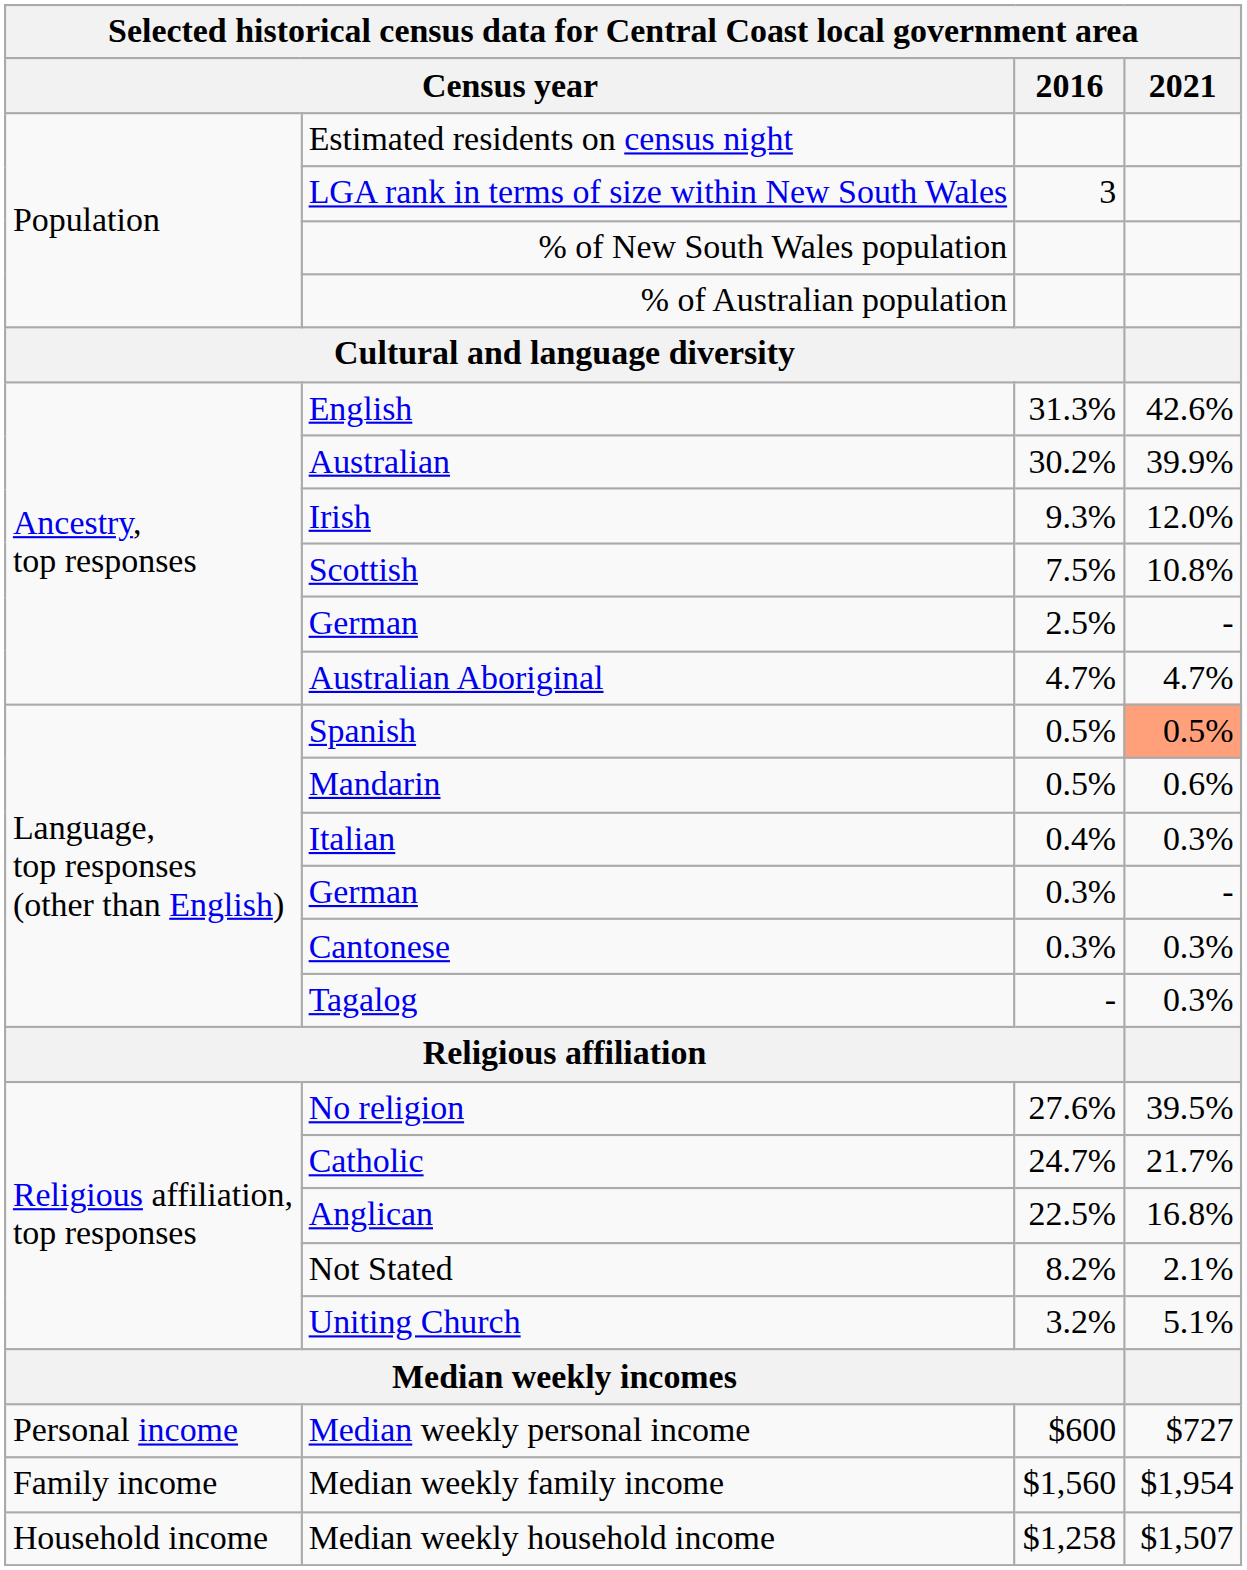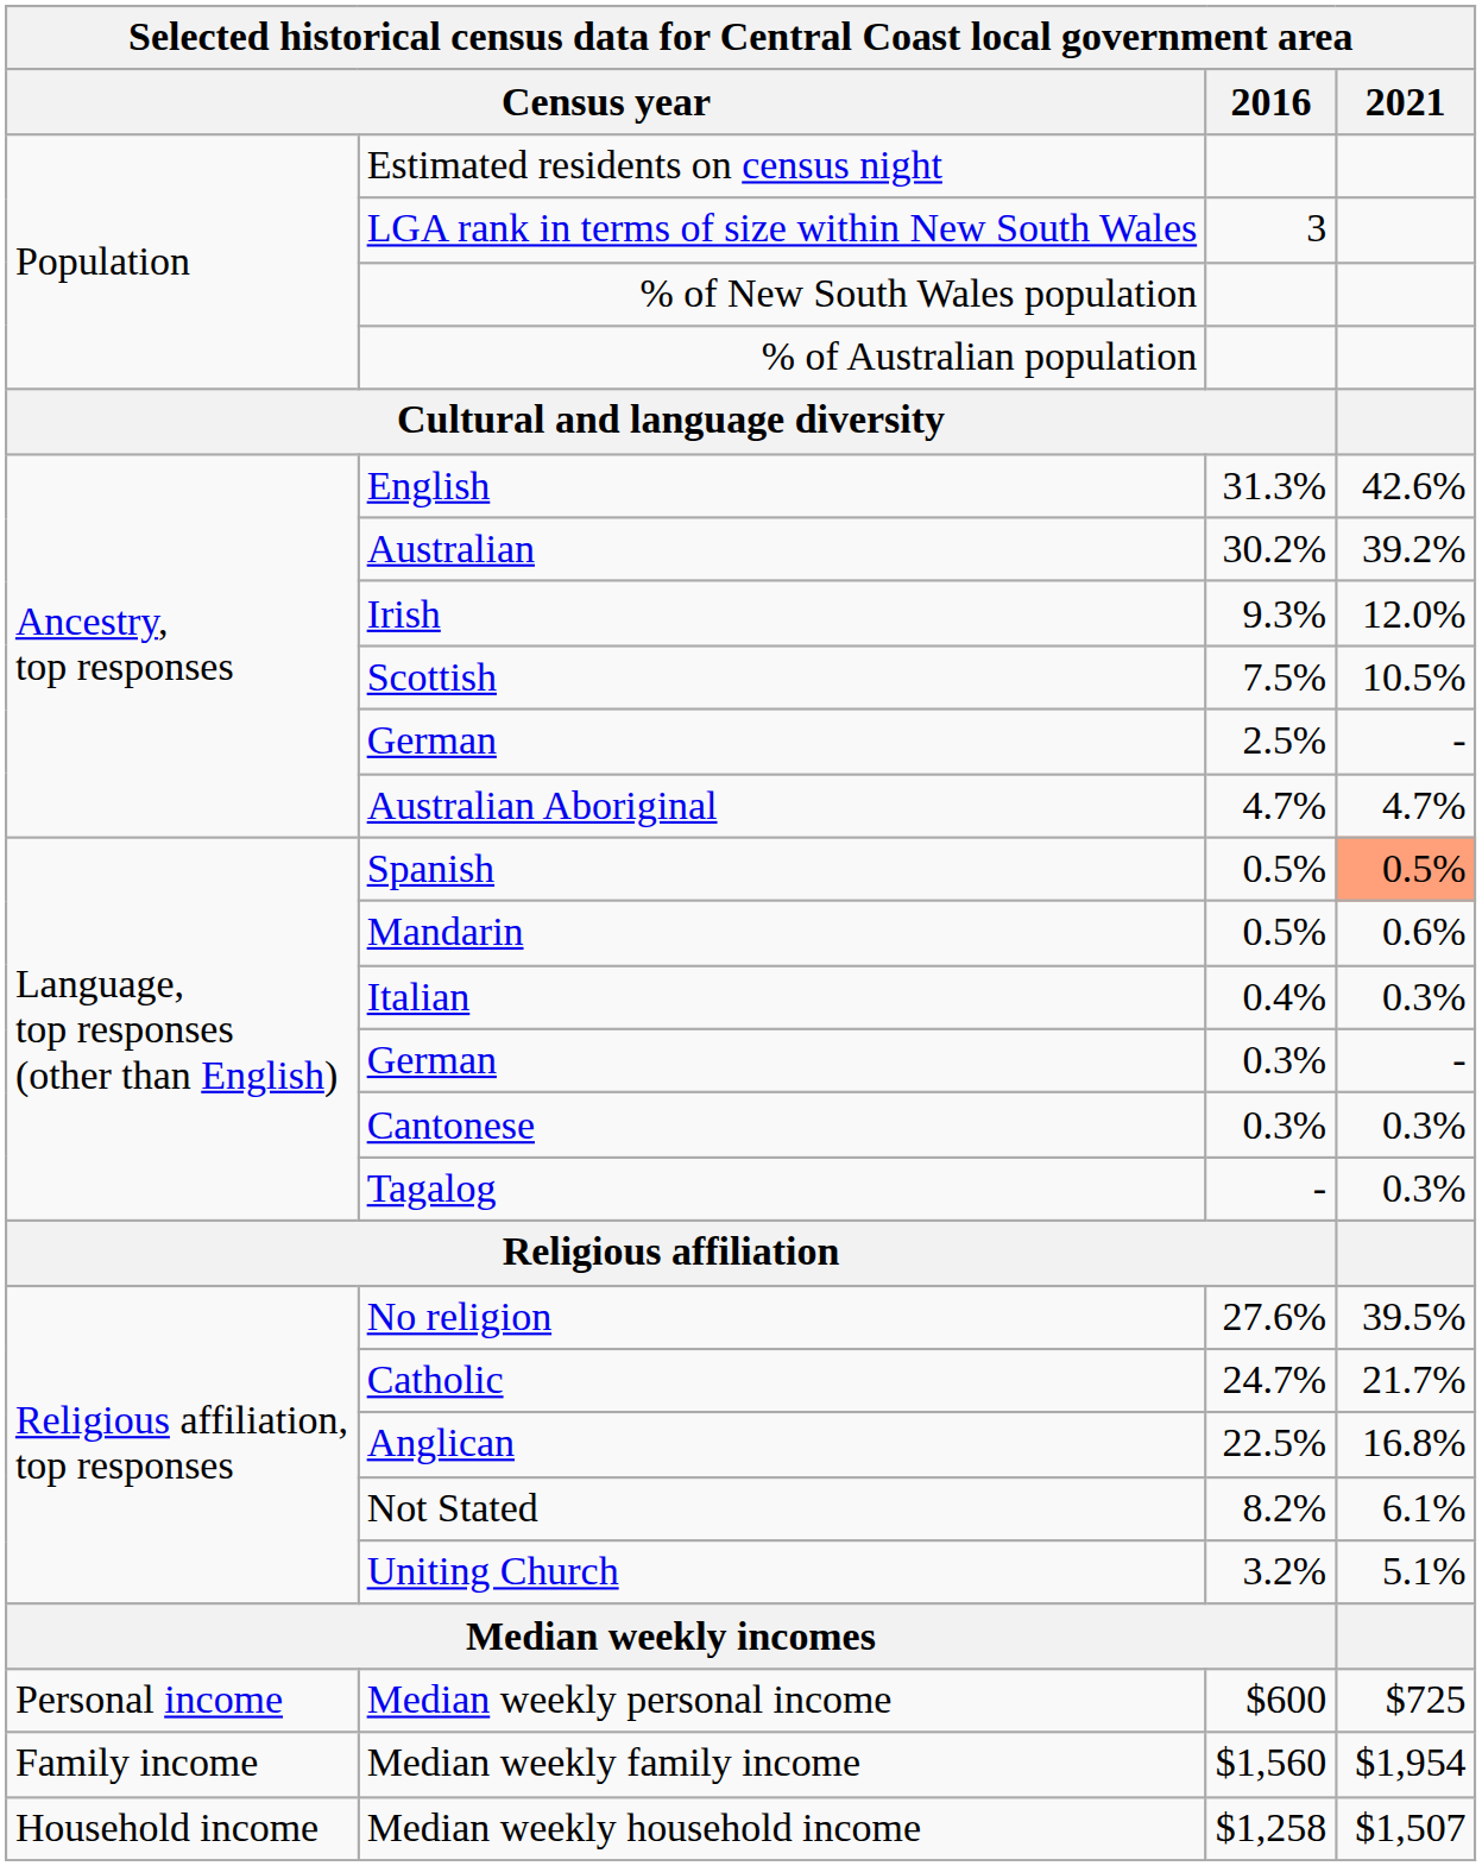Australian | 2021: 39.9% -> 39.2%
Scottish | 2021: 10.8% -> 10.5%
Not Stated | 2021: 2.1% -> 6.1%
Median weekly personal income | 2021: $727 -> $725
